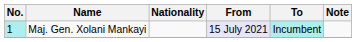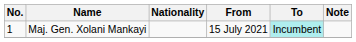Maj. Gen. Xolani Mankayi | No.: paleturquoise background -> no background
Maj. Gen. Xolani Mankayi | From: lavender background -> no background
